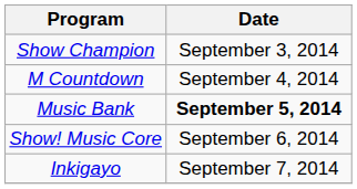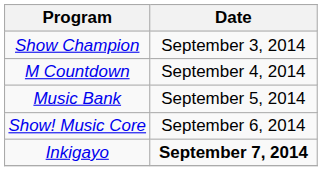Music Bank | Date: bold -> normal
Inkigayo | Date: normal -> bold
